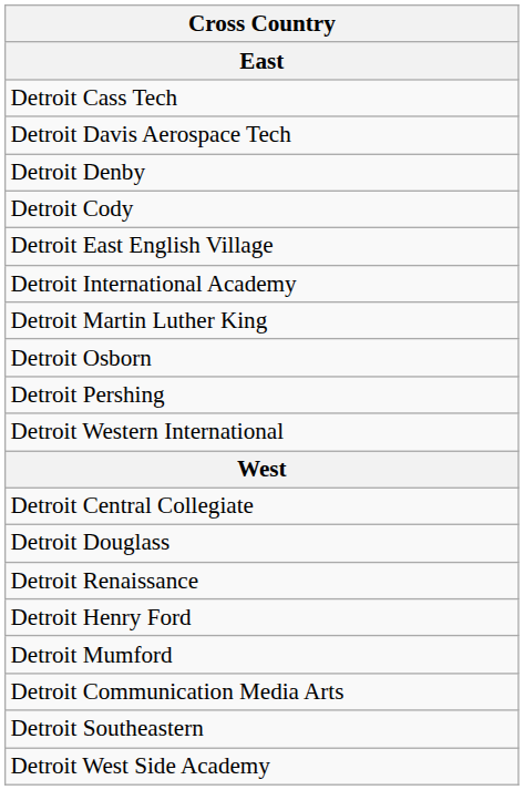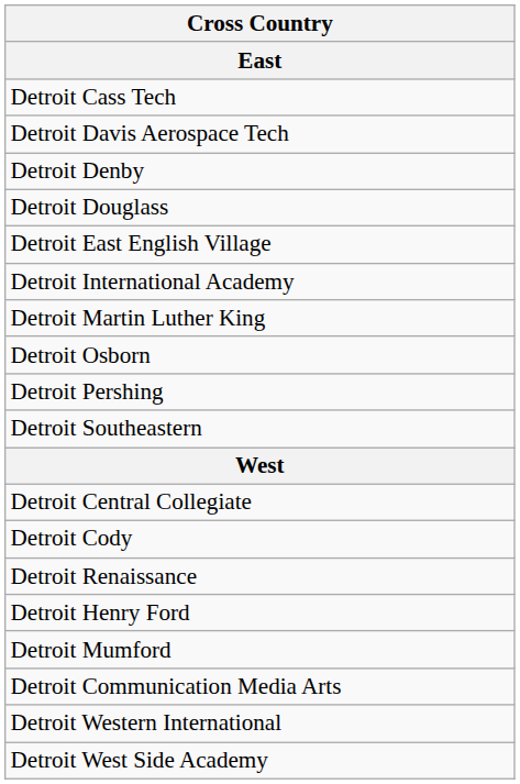row 6 | column 1: Detroit Cody -> Detroit Douglass
row 12 | column 1: Detroit Western International -> Detroit Southeastern
row 15 | column 1: Detroit Douglass -> Detroit Cody
row 20 | column 1: Detroit Southeastern -> Detroit Western International
